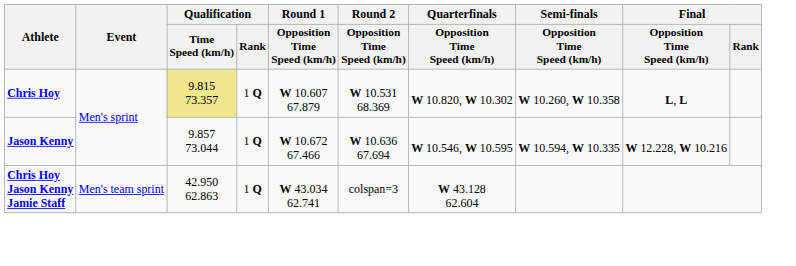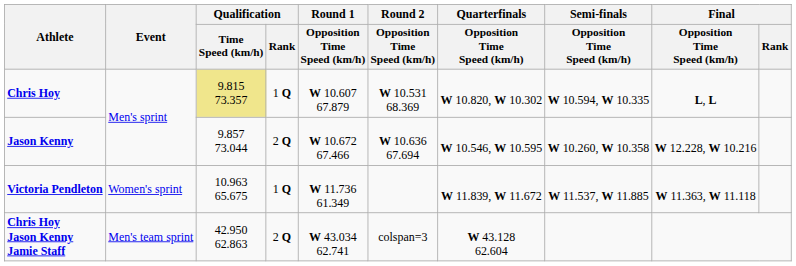Chris Hoy | Semi-finals / Opposition Time Speed (km/h): W 10.260, W 10.358 -> W 10.594, W 10.335
Jason Kenny | Qualification / Rank: 1 Q -> 2 Q
Jason Kenny | Semi-finals / Opposition Time Speed (km/h): W 10.594, W 10.335 -> W 10.260, W 10.358
+ row: Victoria Pendleton | Women's sprint | 10.963 65.675 | 1 Q | W 11.736 61.349 | W 11.839, W 11.672 | W 11.537, W 11.885 | W 11.363, W 11.118
Chris Hoy Jason Kenny Jamie Staff | Qualification / Rank: 1 Q -> 2 Q
